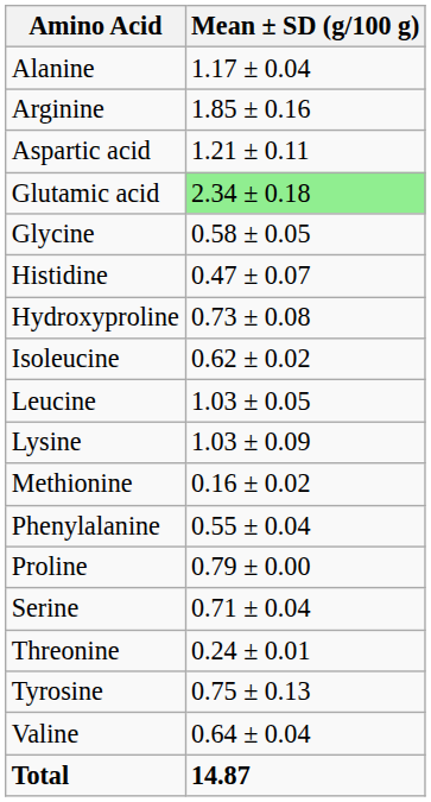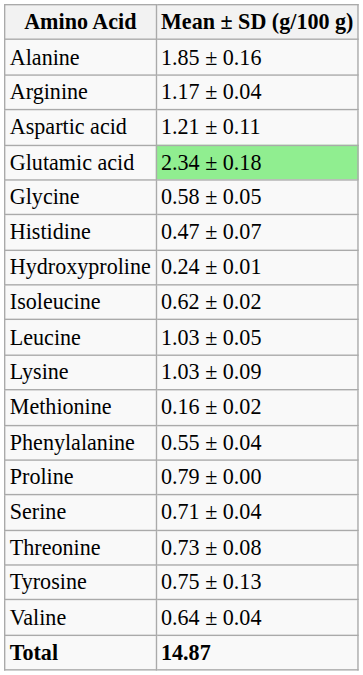Alanine | Mean ± SD (g/100 g): 1.17 ± 0.04 -> 1.85 ± 0.16
Arginine | Mean ± SD (g/100 g): 1.85 ± 0.16 -> 1.17 ± 0.04
Hydroxyproline | Mean ± SD (g/100 g): 0.73 ± 0.08 -> 0.24 ± 0.01
Threonine | Mean ± SD (g/100 g): 0.24 ± 0.01 -> 0.73 ± 0.08
